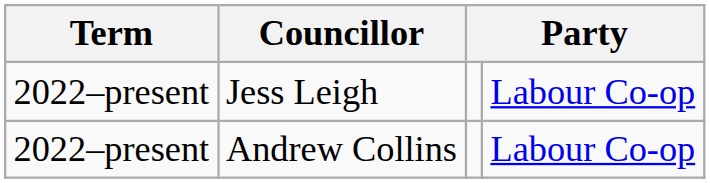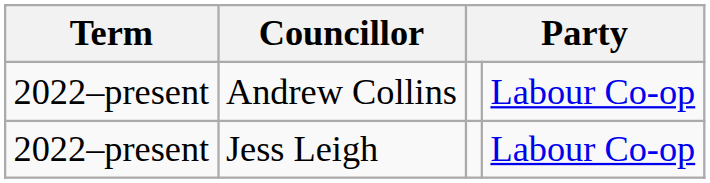rows swapped: Jess Leigh <-> Andrew Collins
